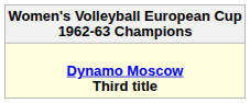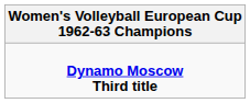row 2 | column 1: lightyellow background -> no background
